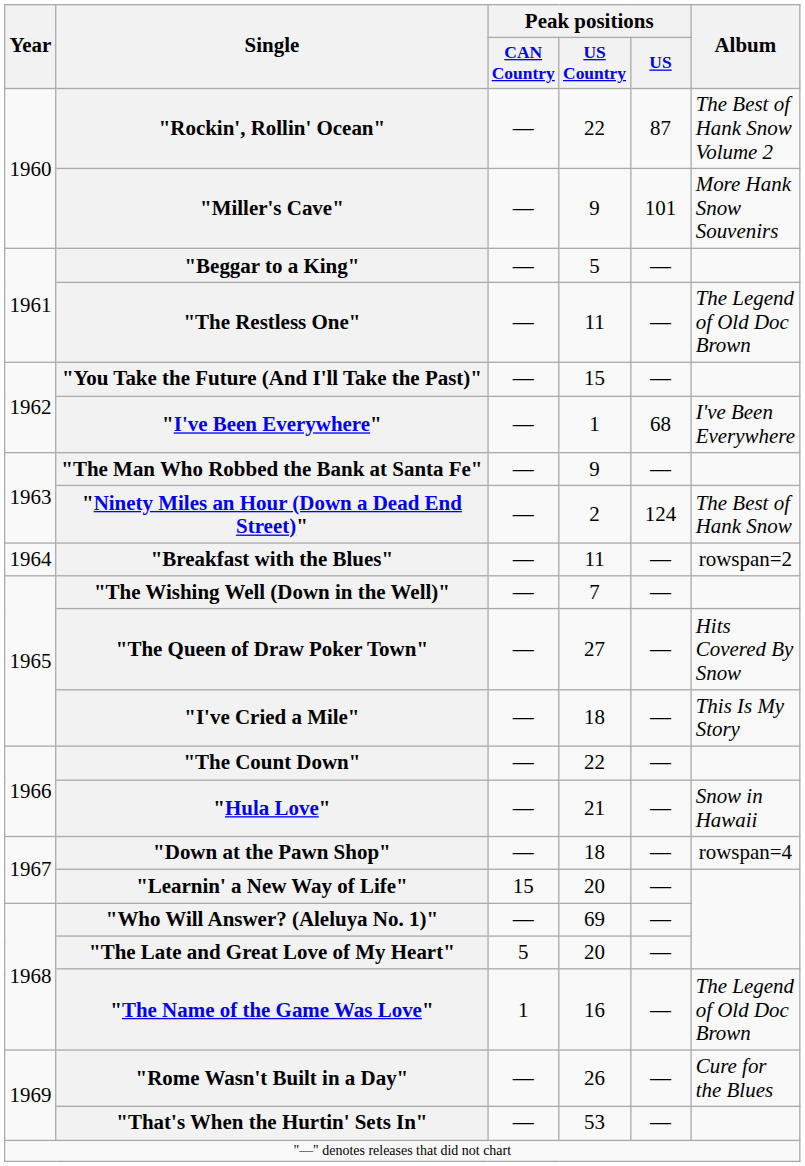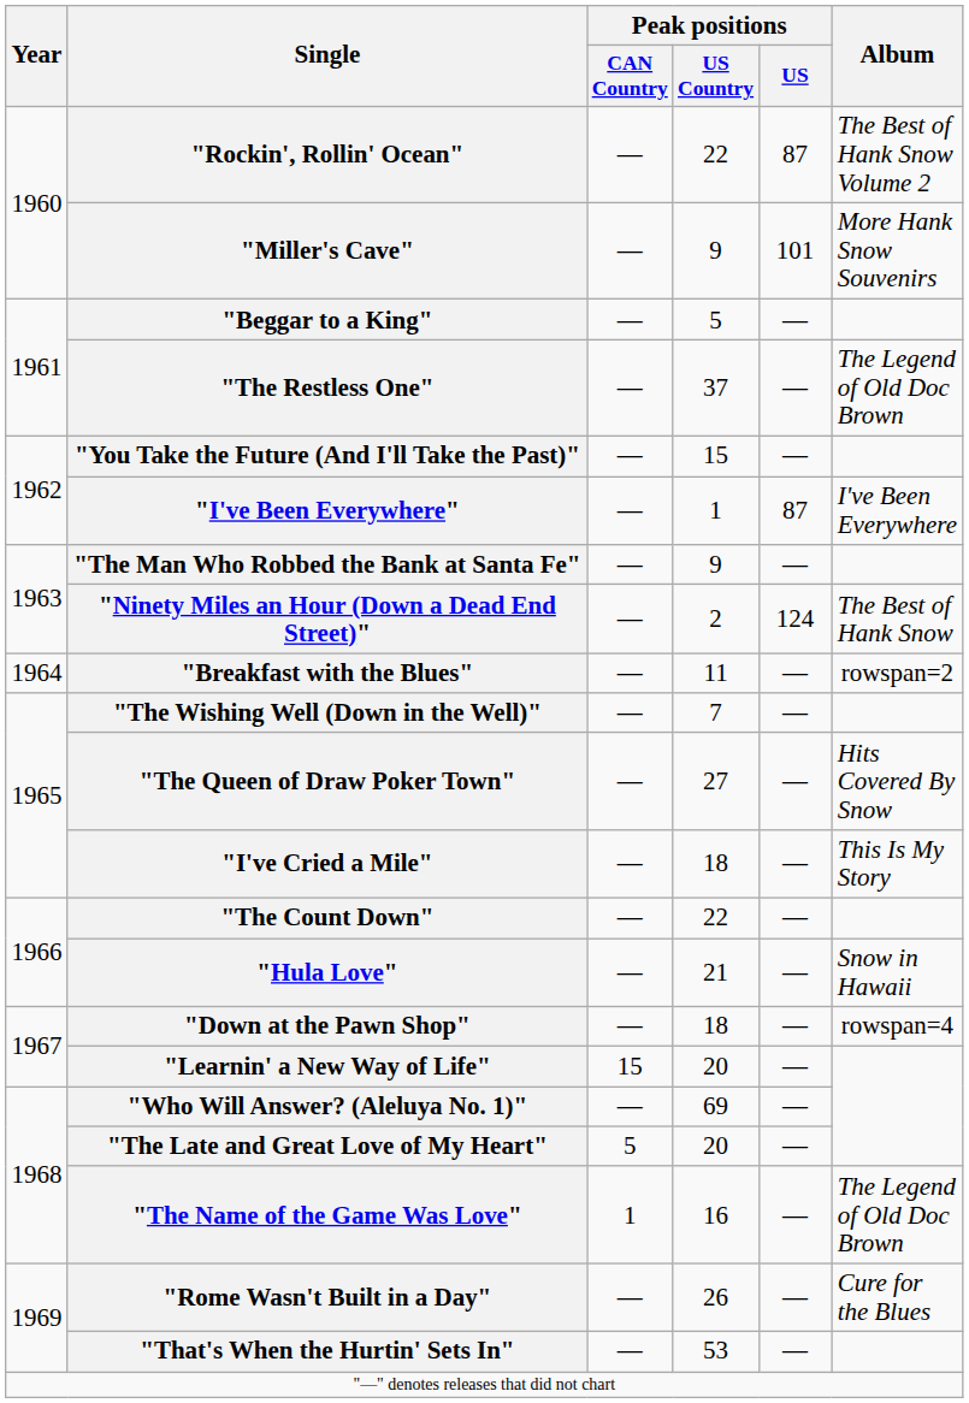"The Restless One" | Peak positions / US Country: 11 -> 37
"I've Been Everywhere" | Peak positions / US: 68 -> 87
